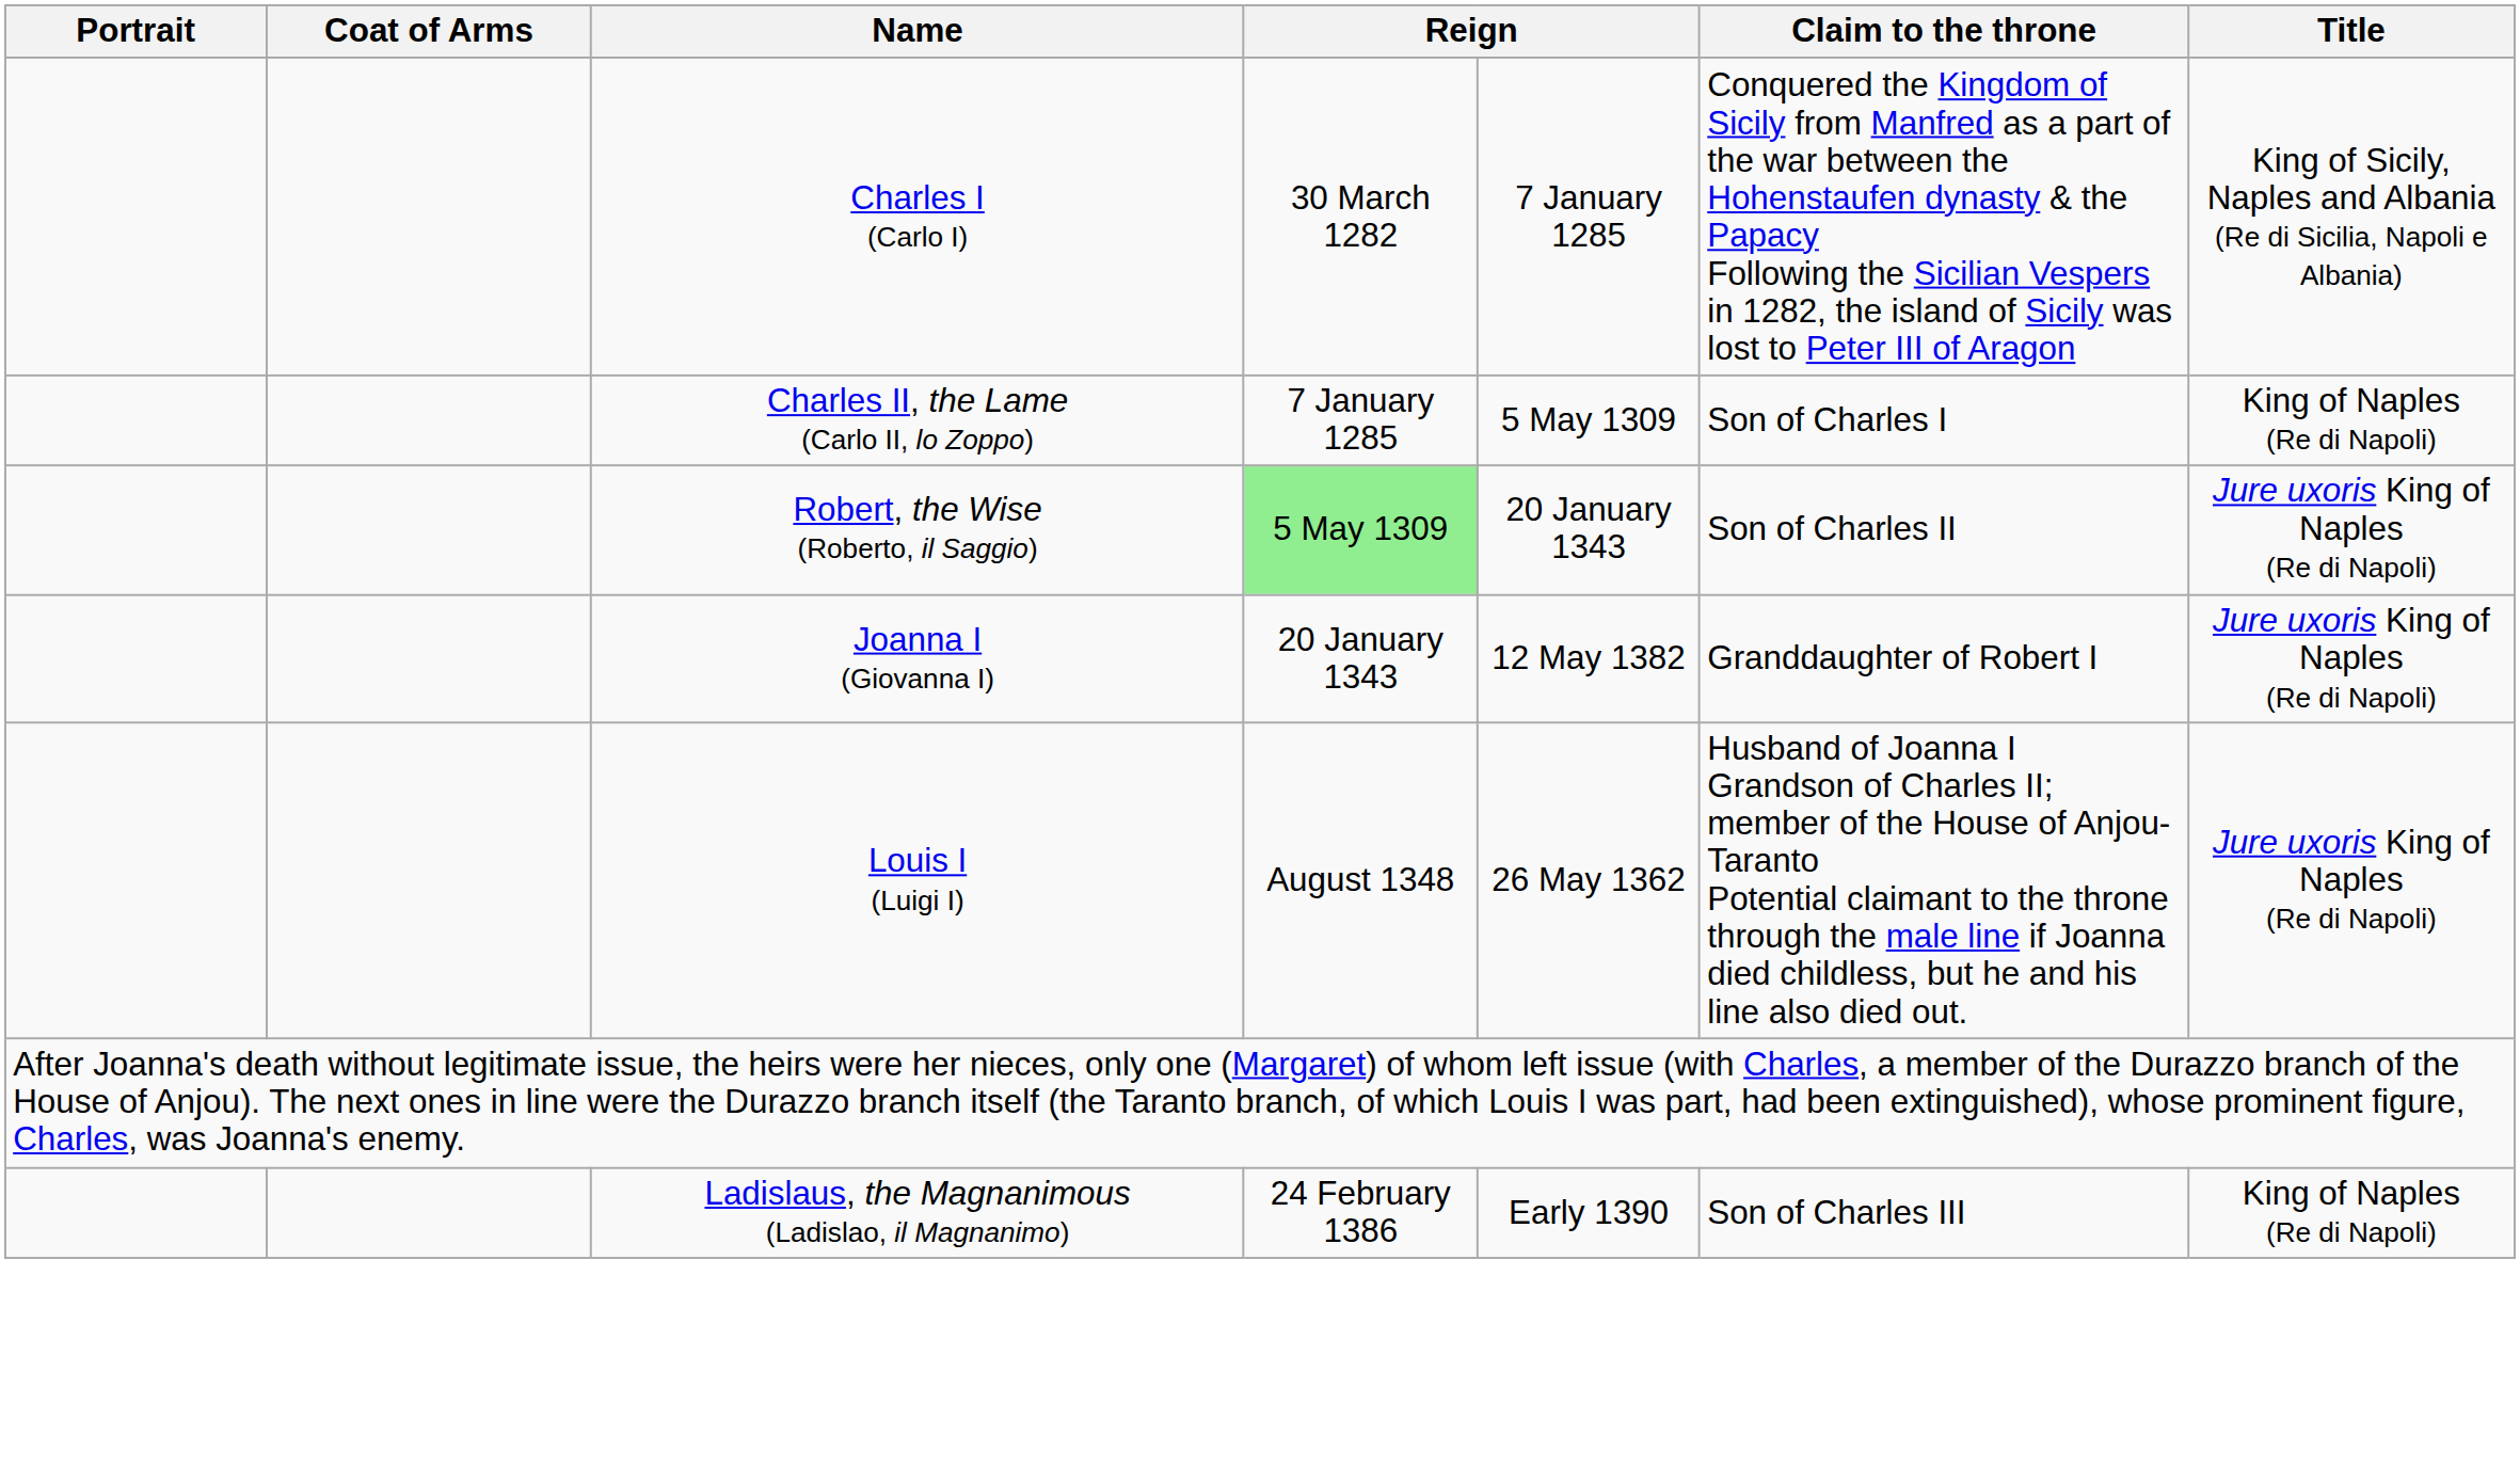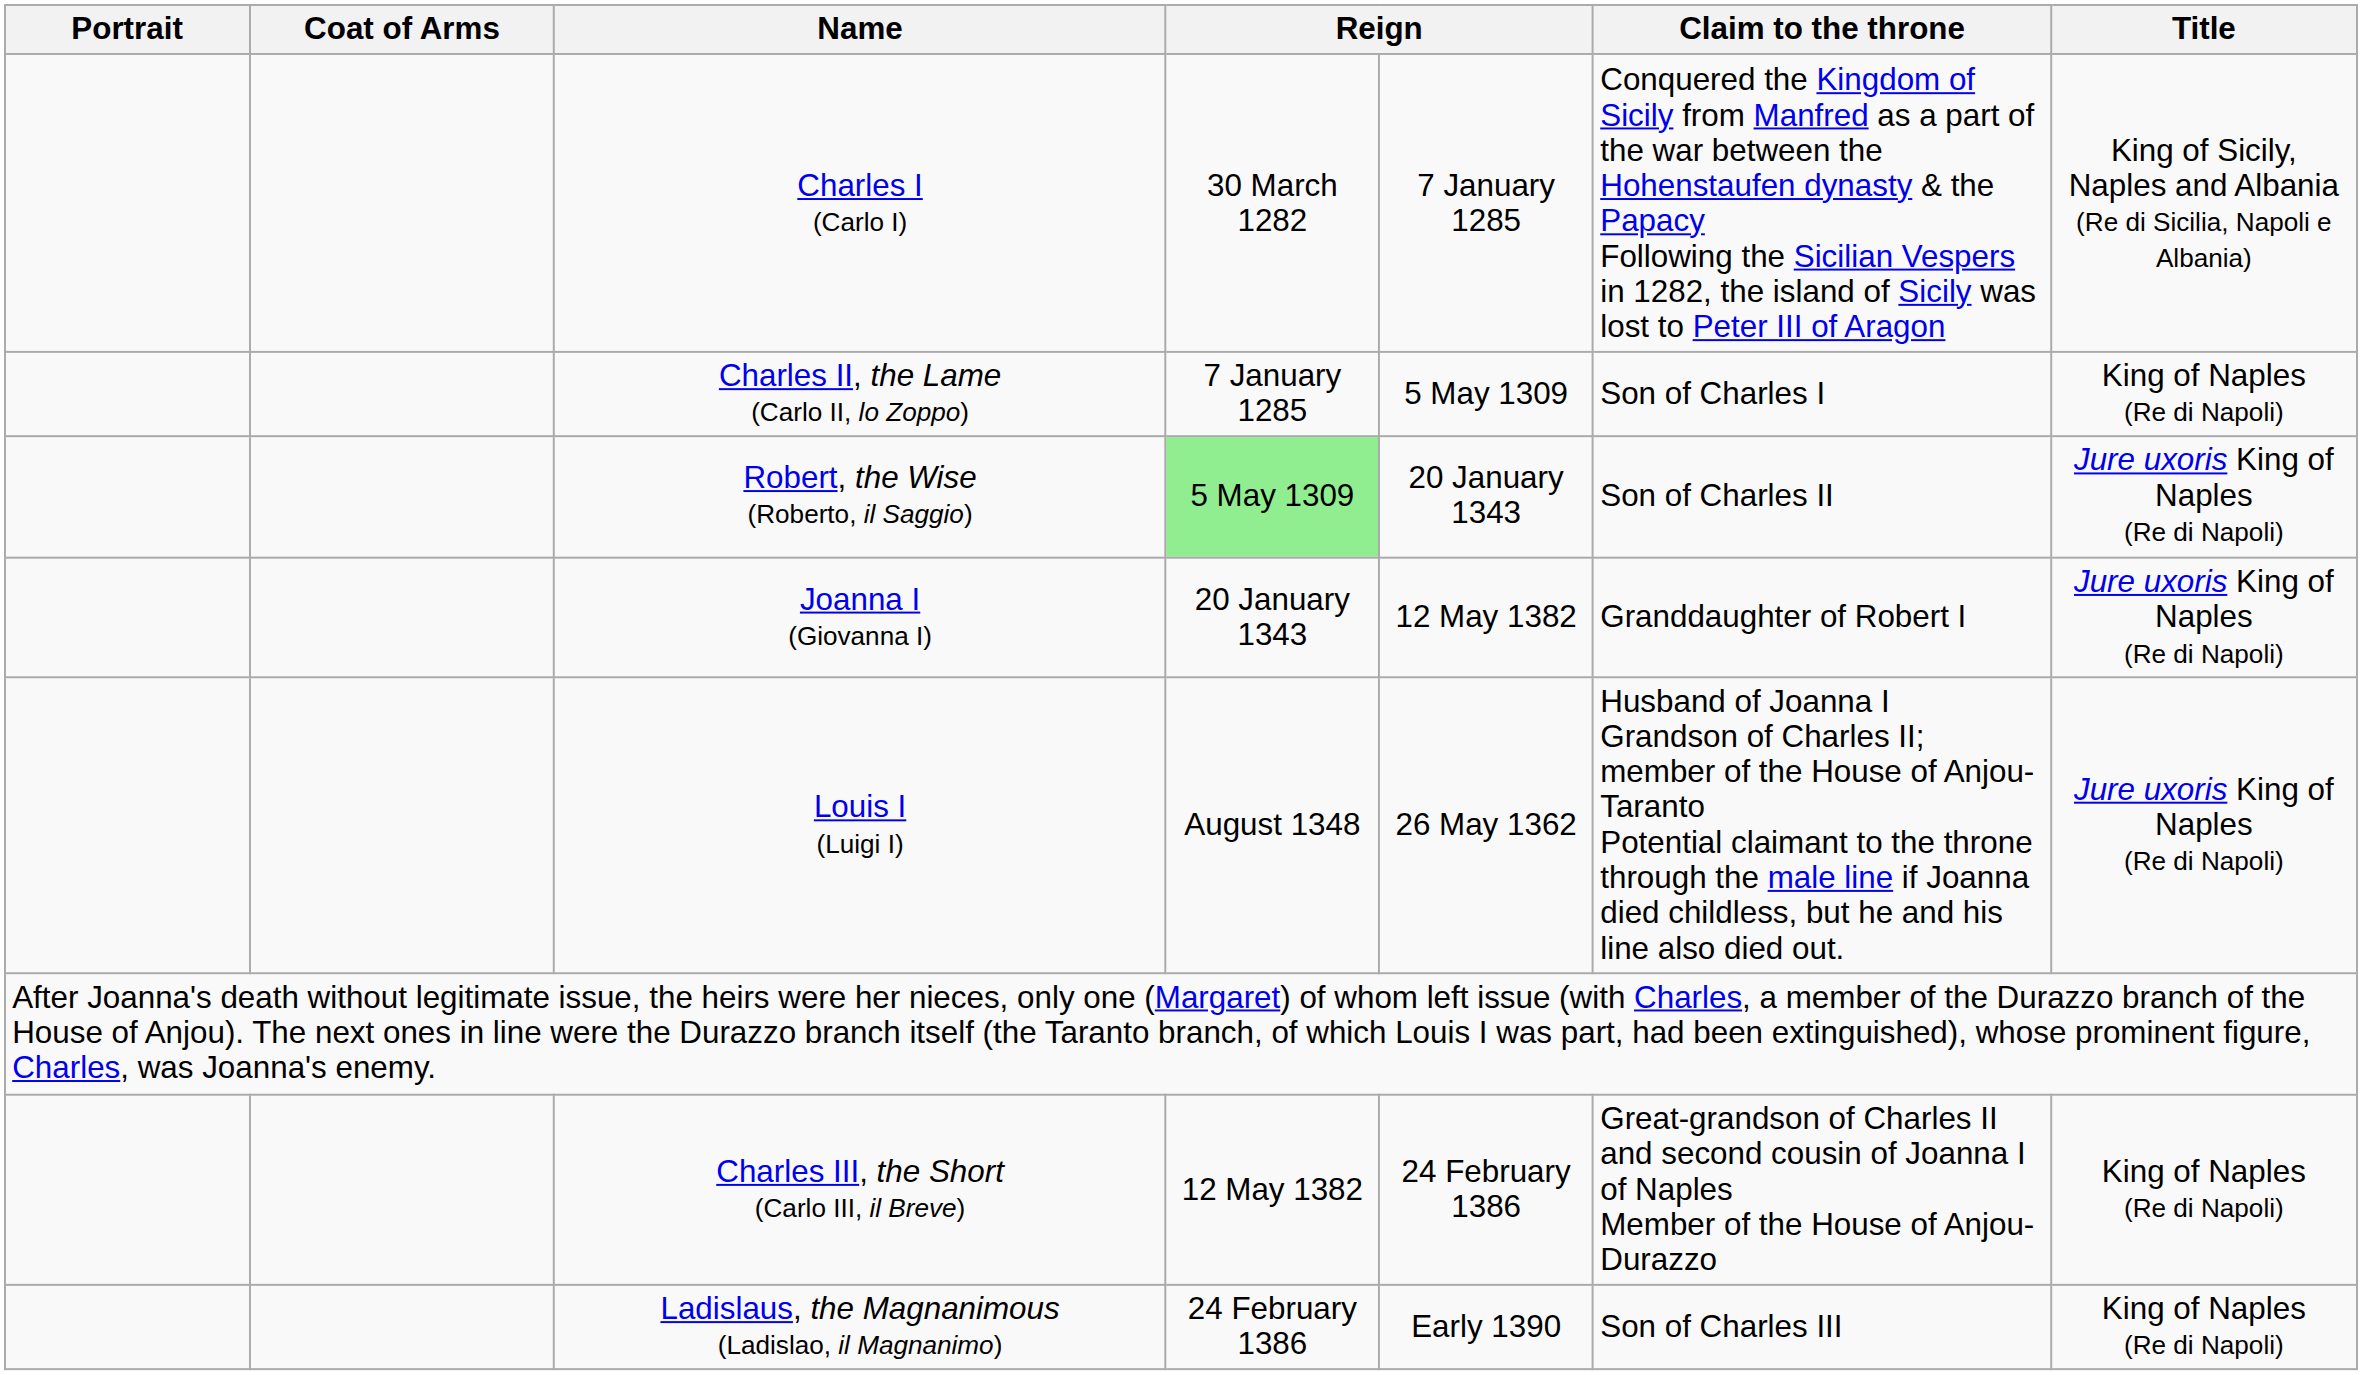+ row: Charles III, the Short (Carlo III, il Breve) | 12 May 1382 | 24 February 1386 | Great-grandson of Charles II and second cousin of Joanna I of Naples Member of the House of Anjou-Durazzo | King of Naples (Re di Napoli)
